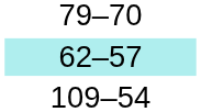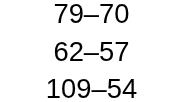62–57 | column 1: paleturquoise background -> no background
